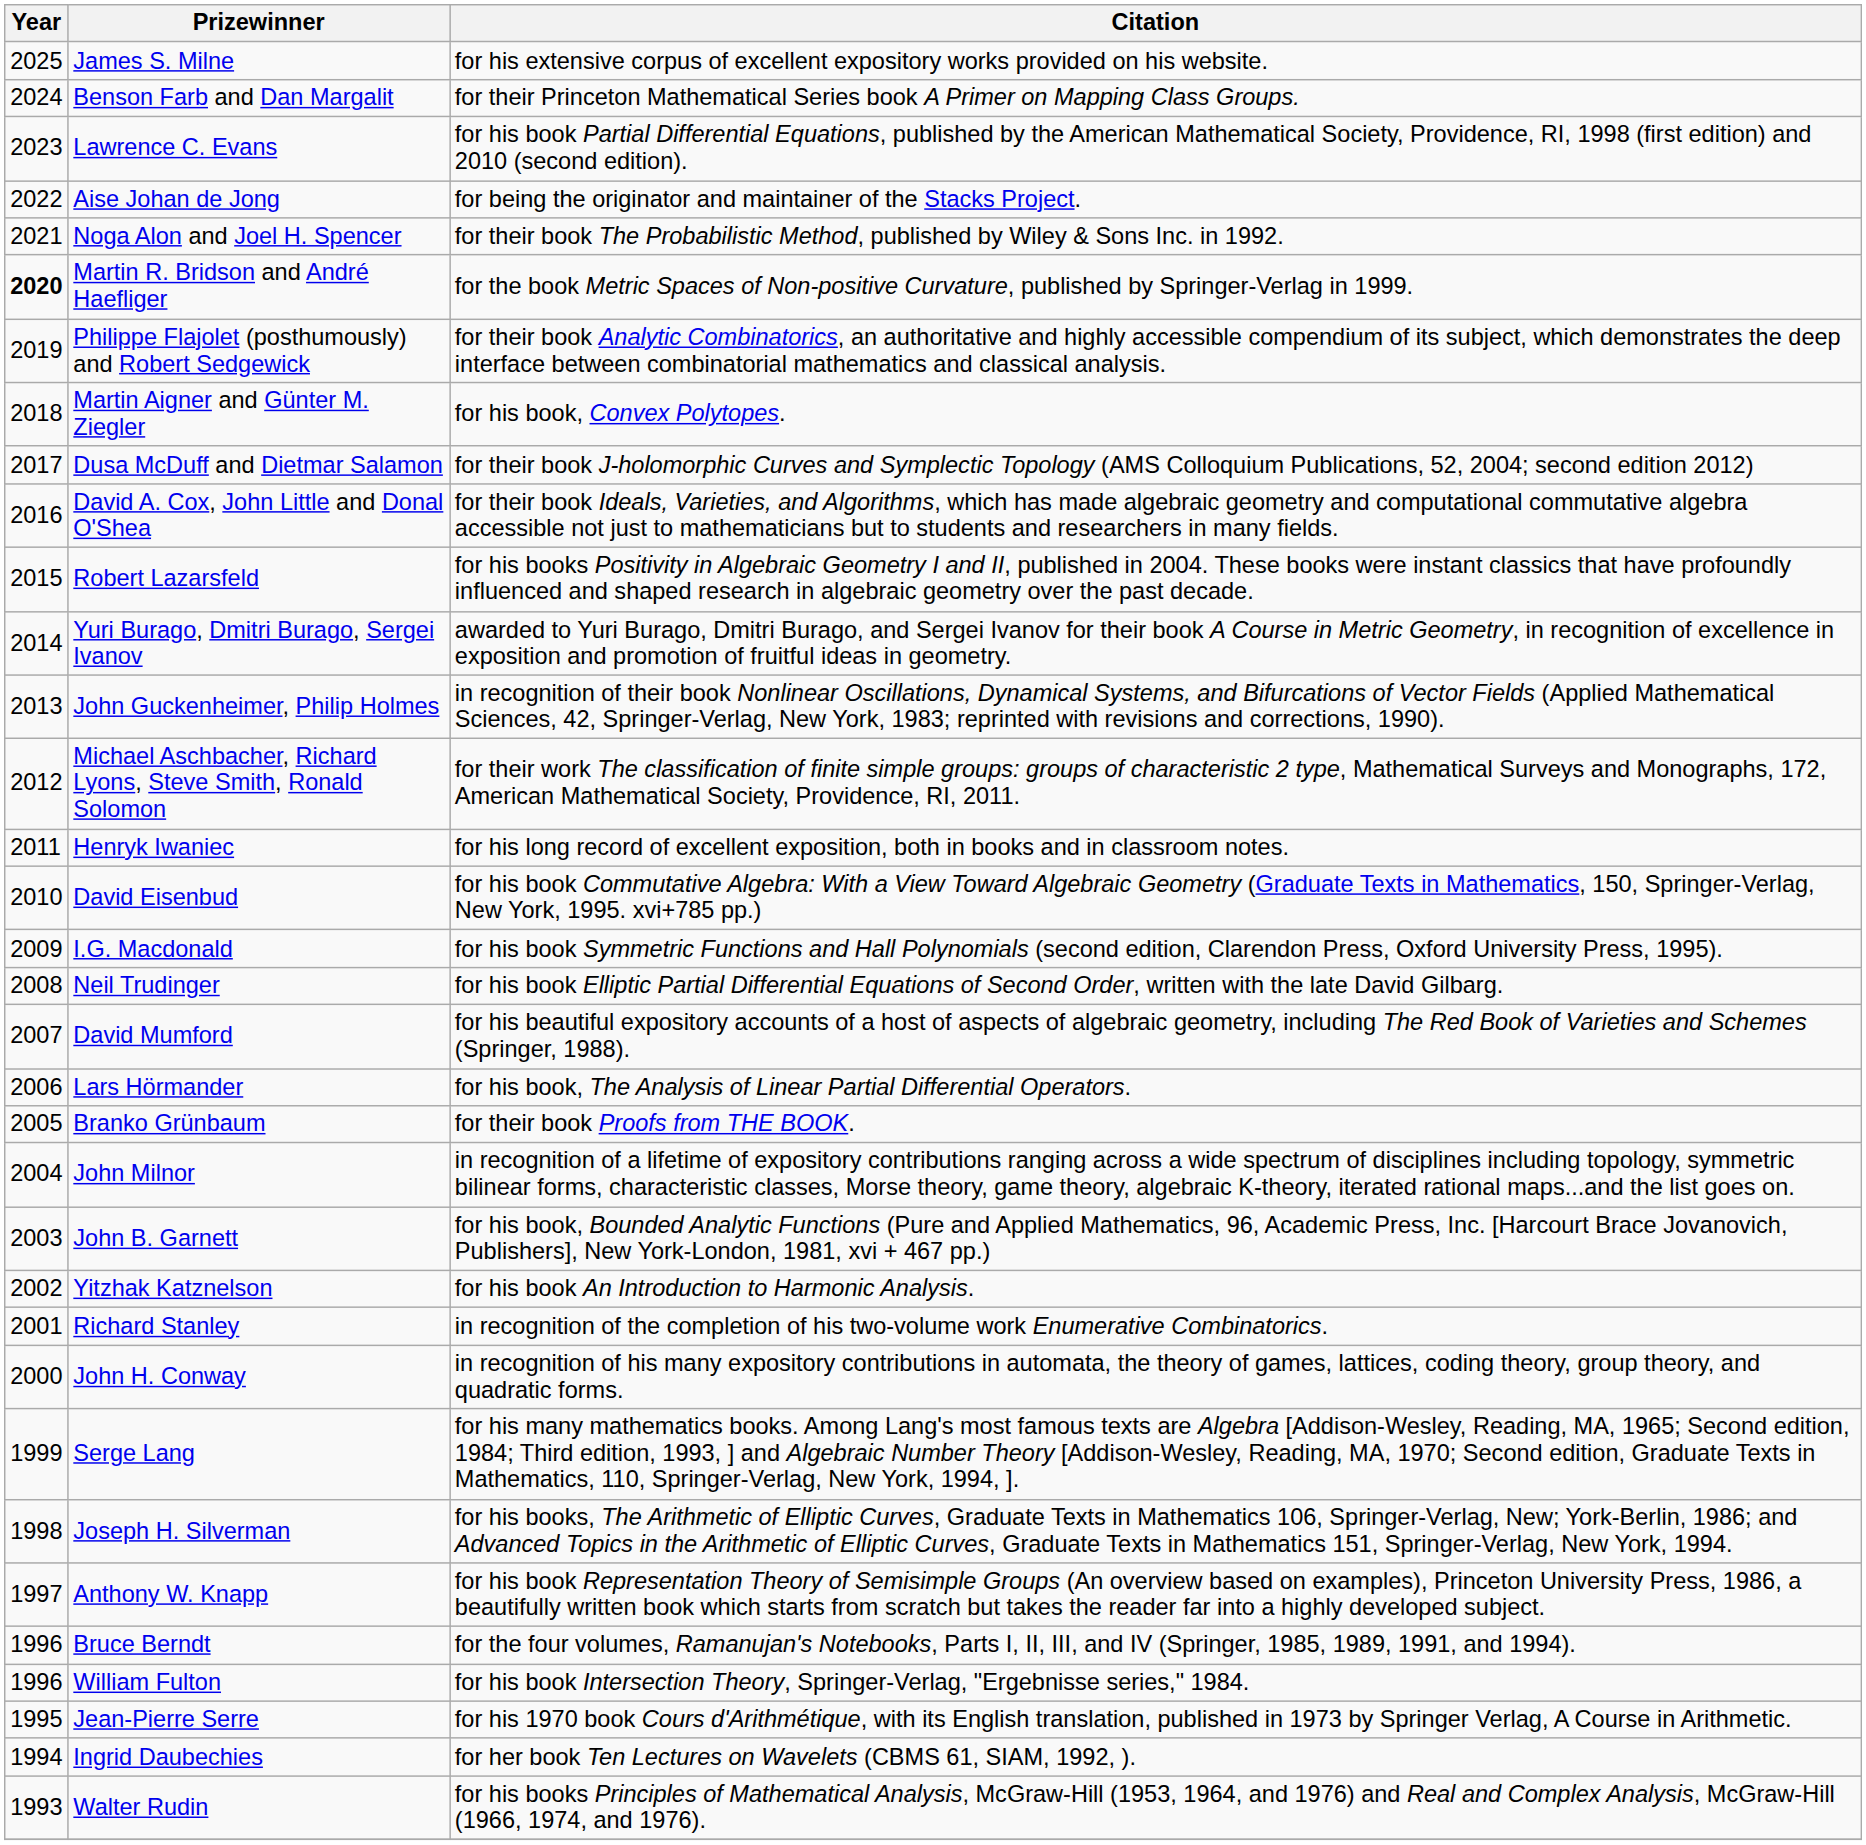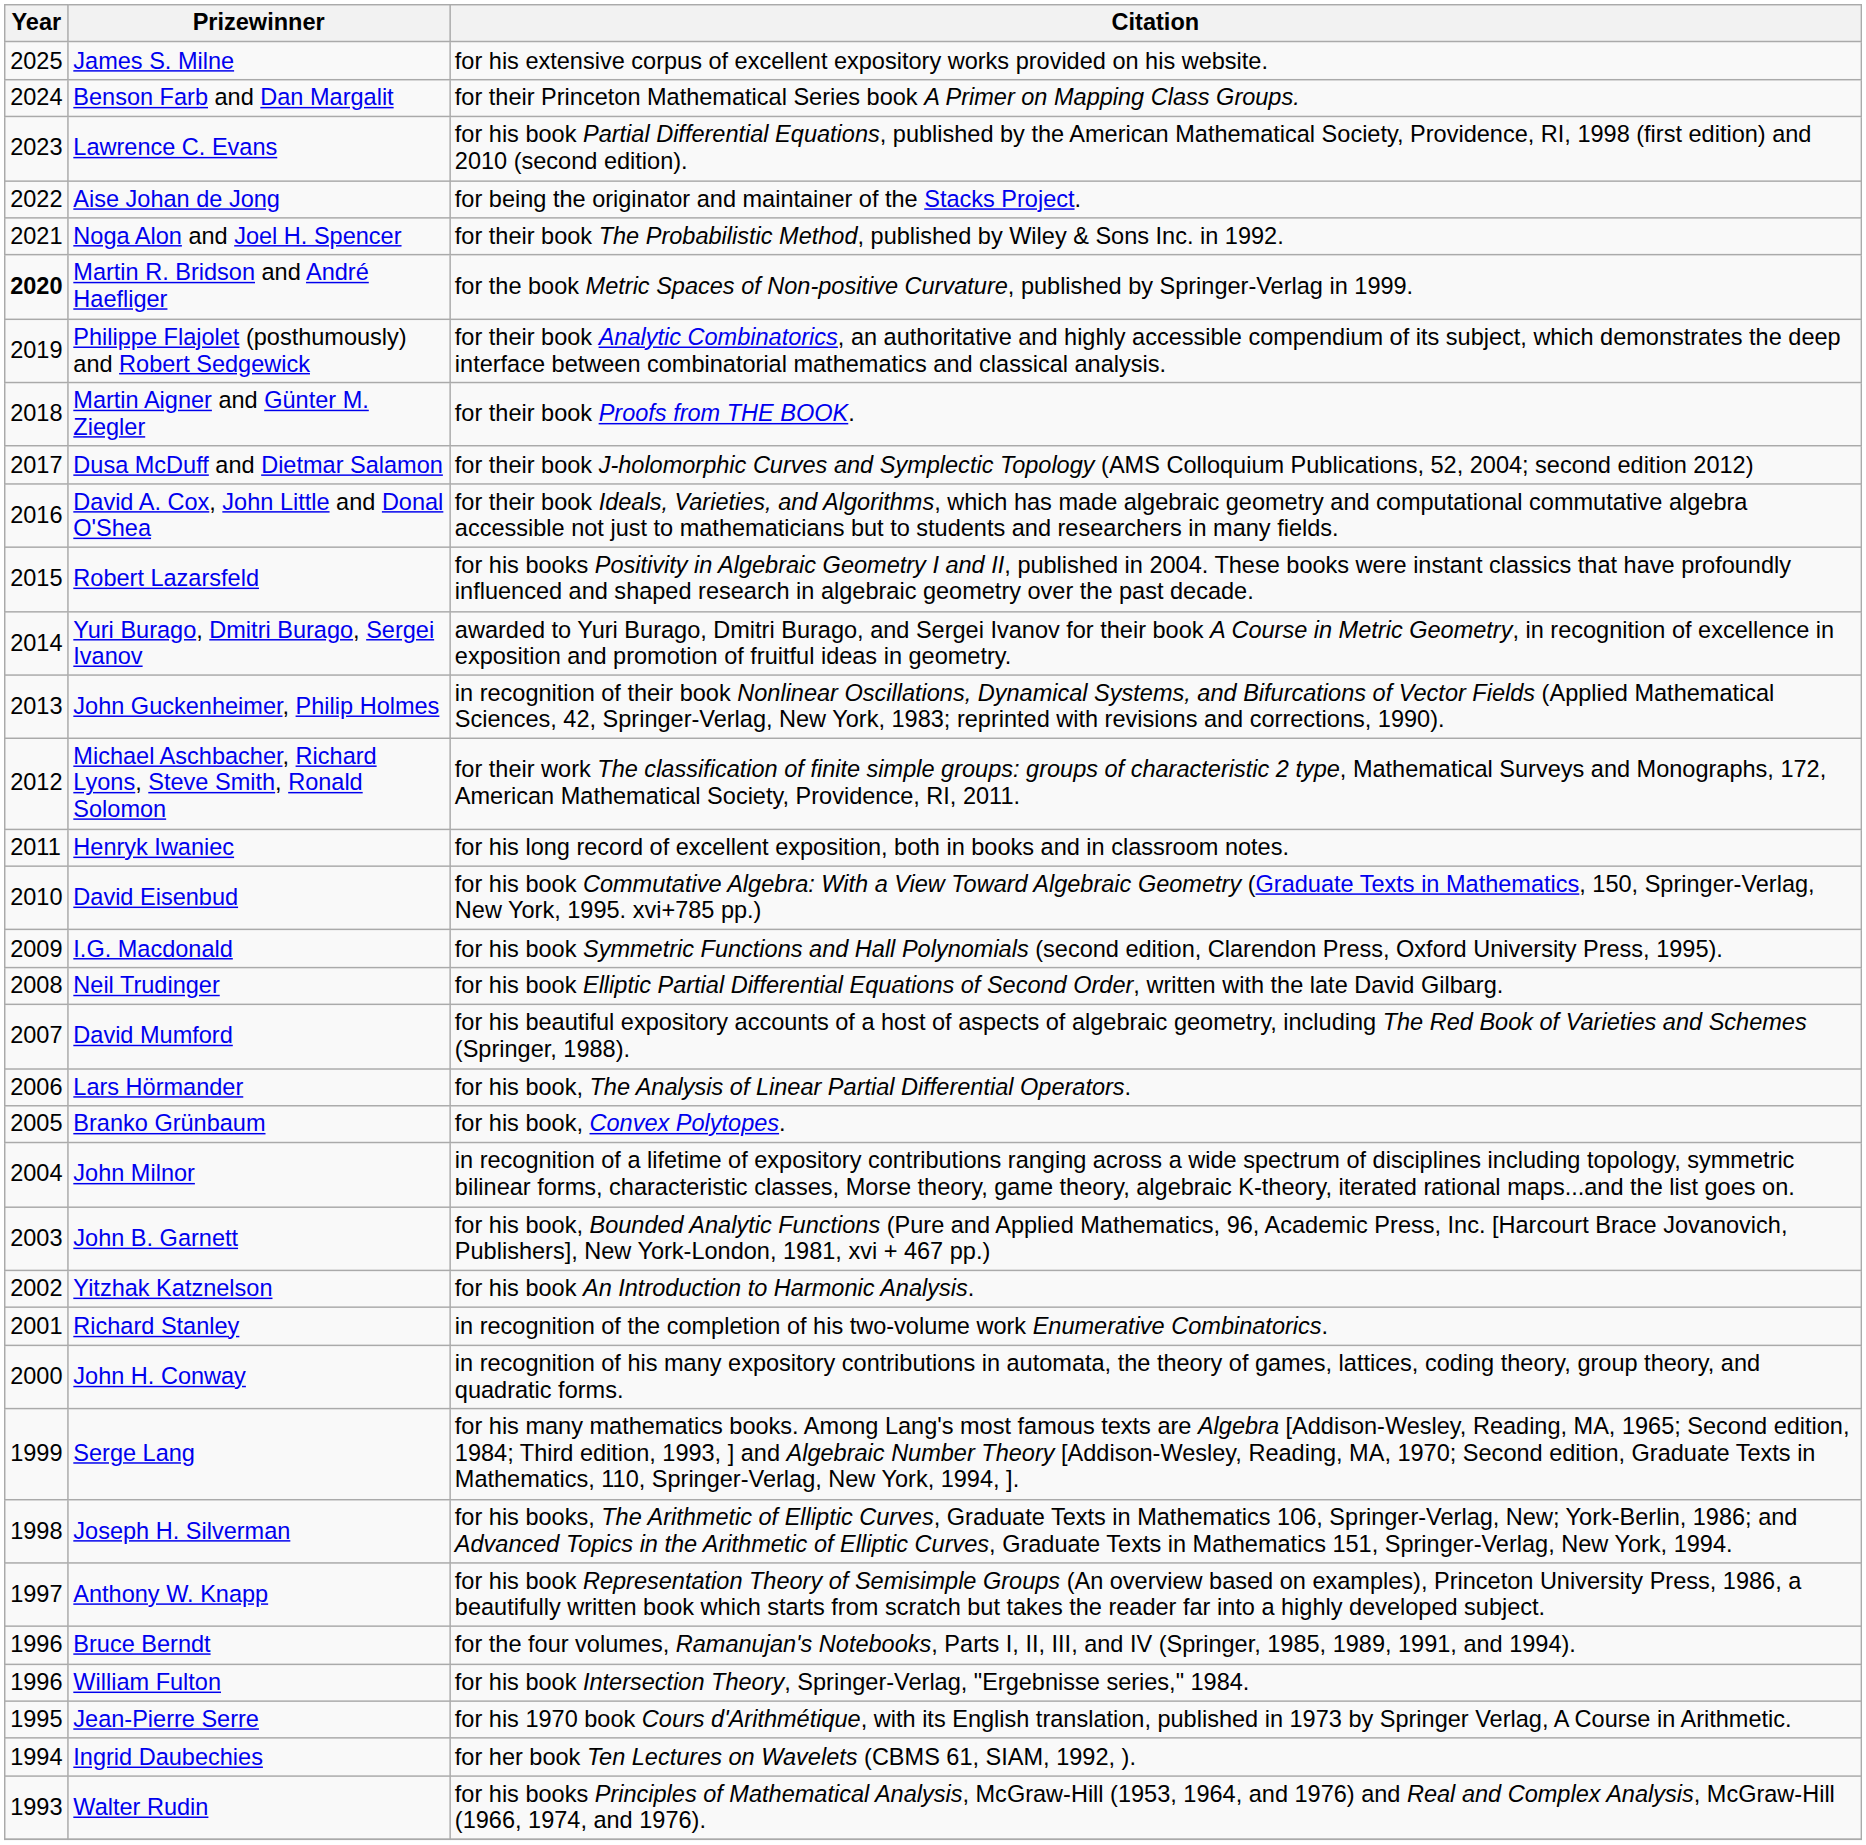Martin Aigner and Günter M. Ziegler | Citation: for his book, Convex Polytopes. -> for their book Proofs from THE BOOK.
Branko Grünbaum | Citation: for their book Proofs from THE BOOK. -> for his book, Convex Polytopes.
